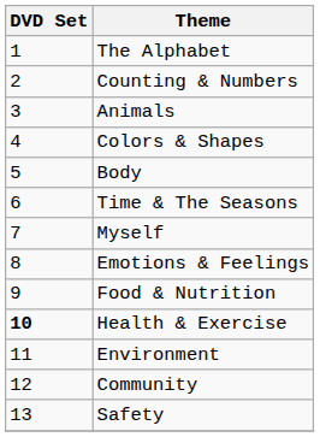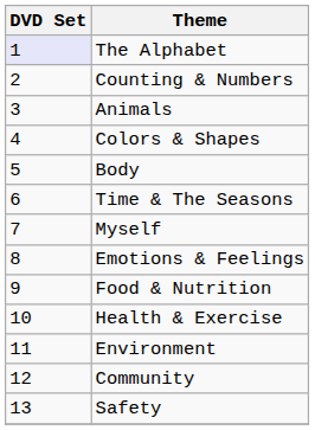The Alphabet | DVD Set: no background -> lavender background
Health & Exercise | DVD Set: bold -> normal
